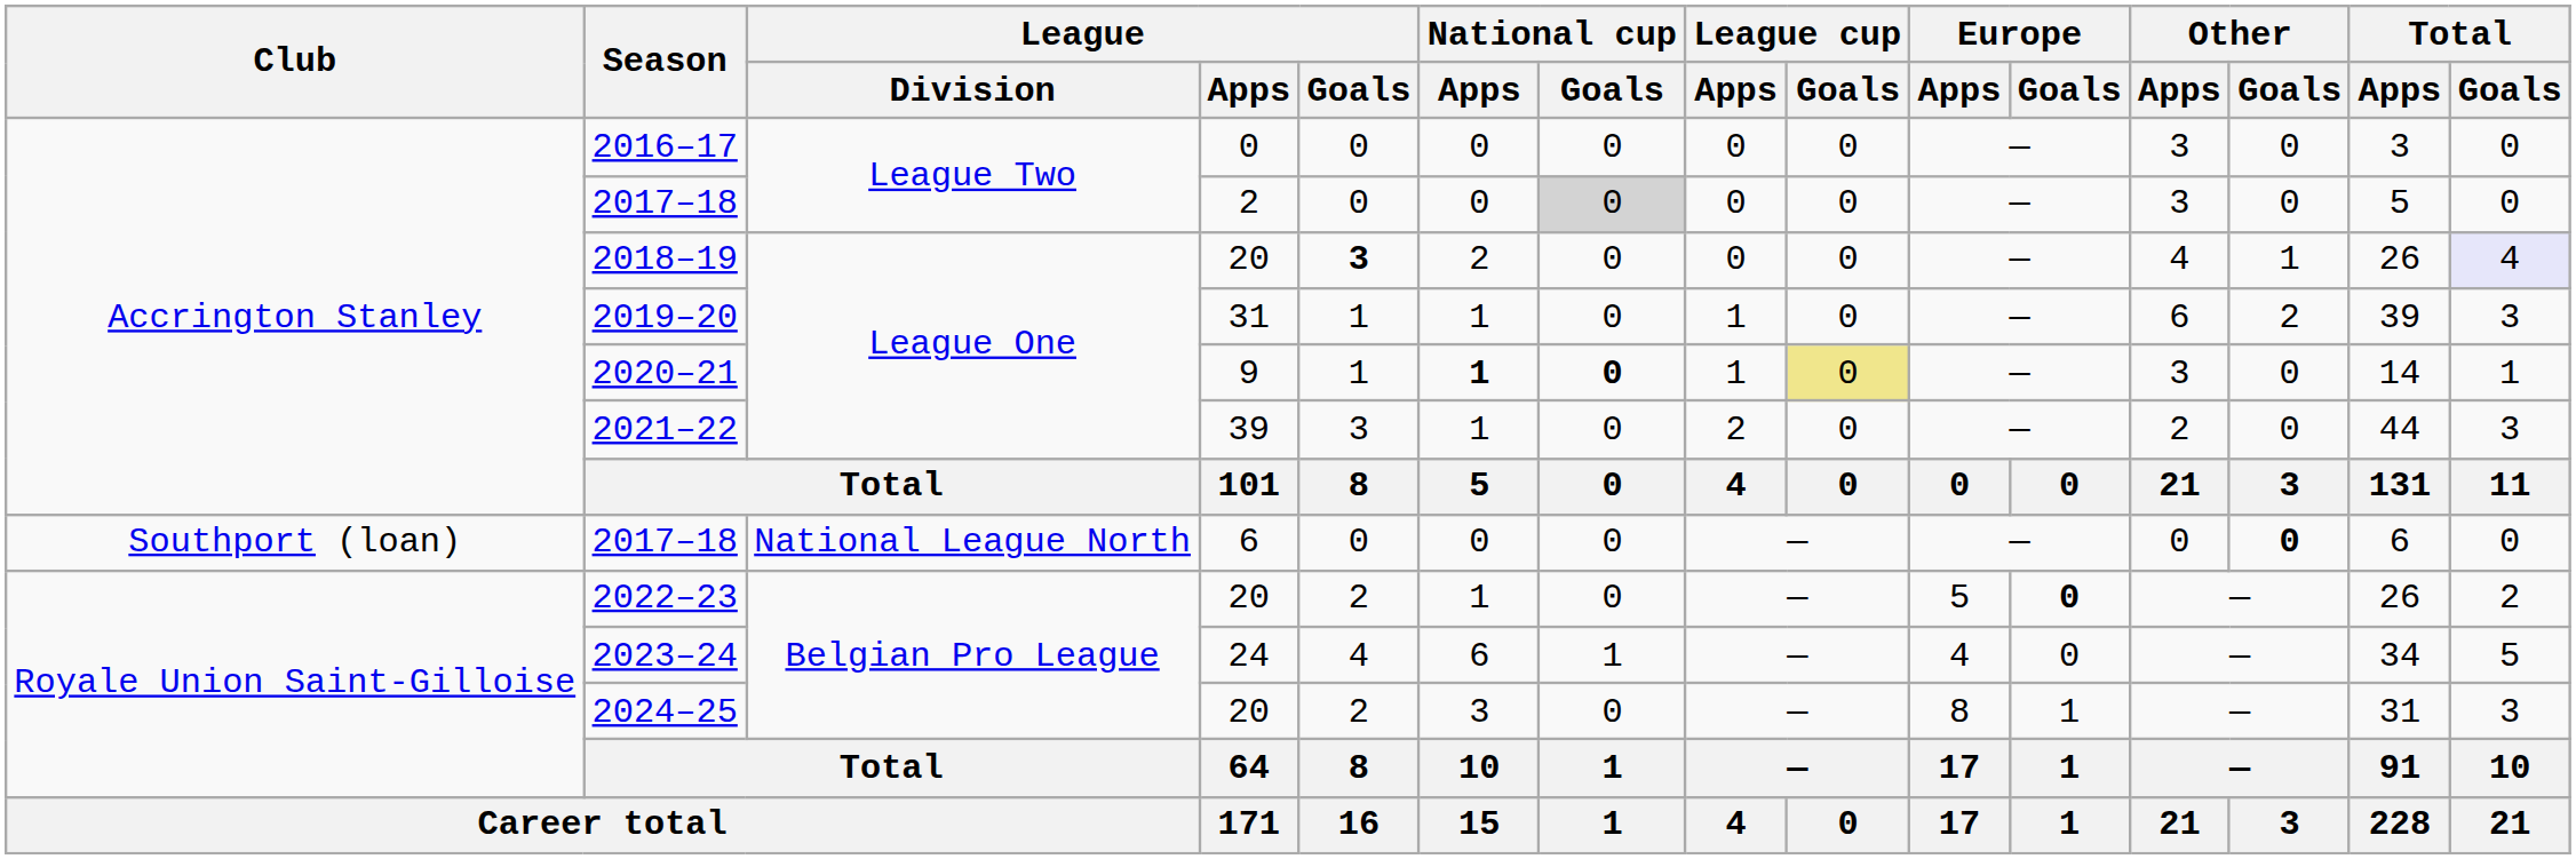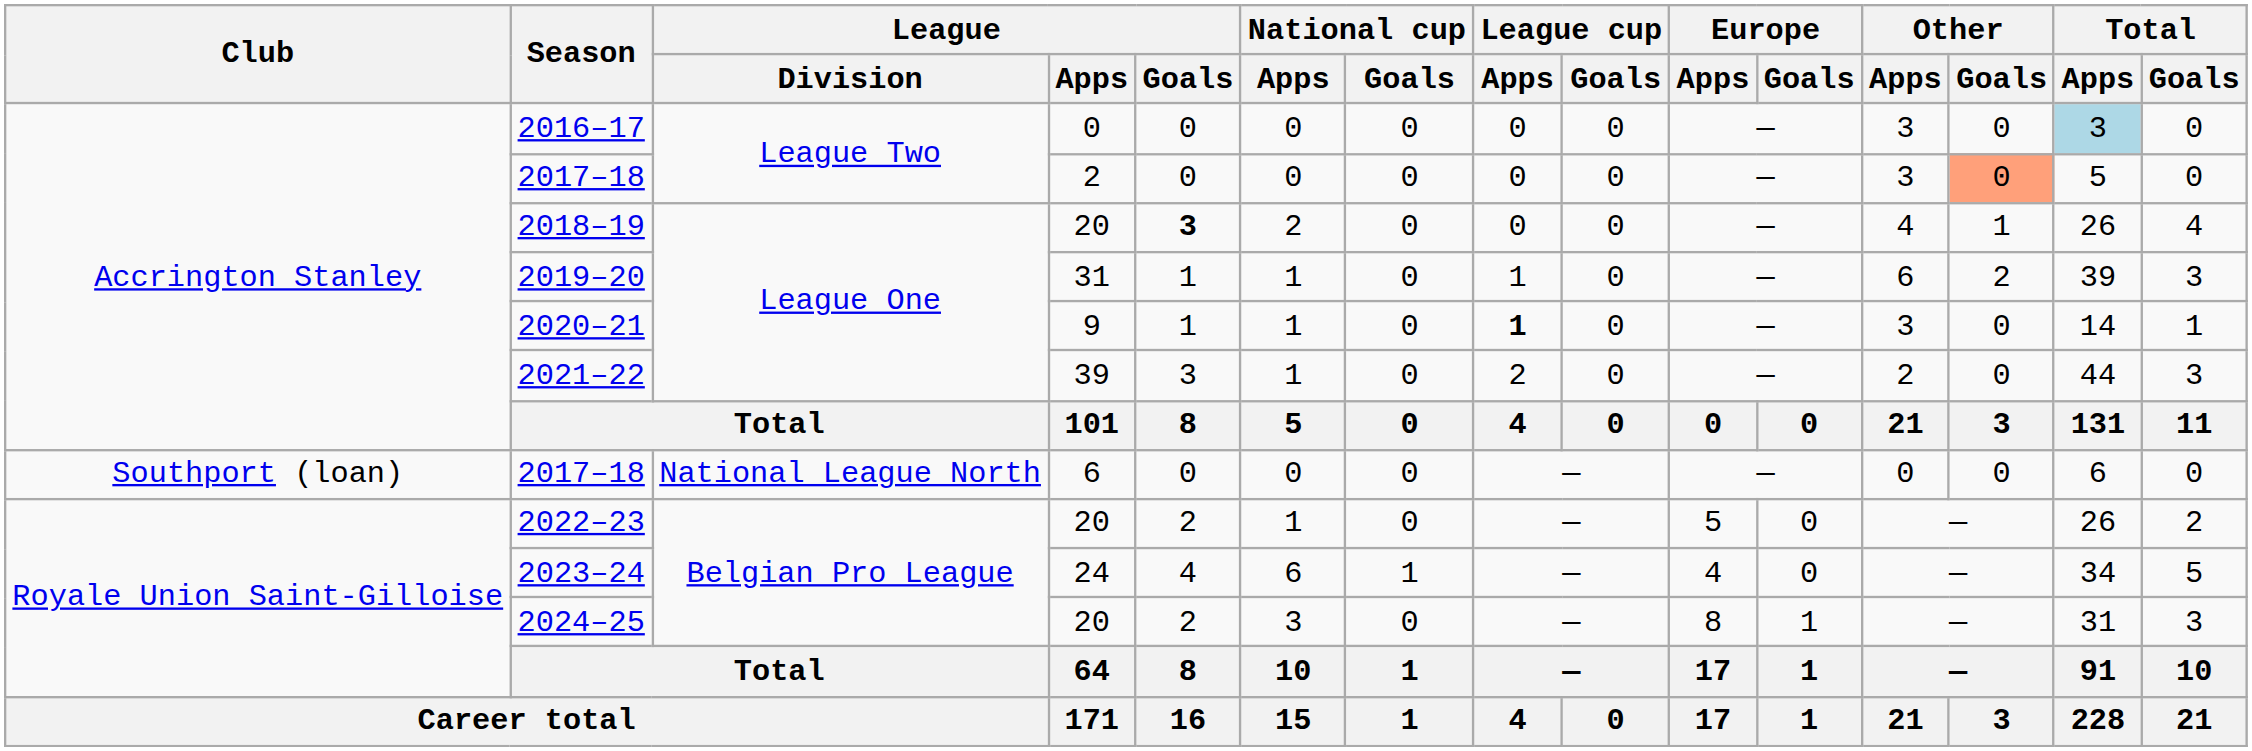2016–17 | Total / Apps: no background -> lightblue background
2017–18 / 2 | National cup / Goals: lightgrey background -> no background
2017–18 / 2 | Other / Goals: no background -> lightsalmon background
2018–19 | Total / Goals: lavender background -> no background
2020–21 | National cup / Apps: bold -> normal
2020–21 | National cup / Goals: bold -> normal
2020–21 | League cup / Apps: normal -> bold
2020–21 | League cup / Goals: khaki background -> no background
2017–18 / 6 | Other / Goals: bold -> normal
2022–23 | Europe / Goals: bold -> normal
